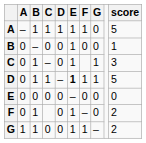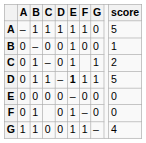row 4 | score: 3 -> 2
row 7 | score: 2 -> 0
row 8 | score: 2 -> 4
